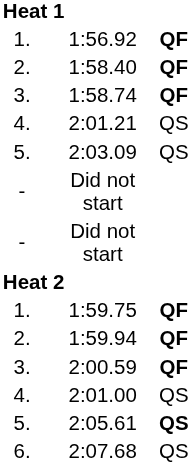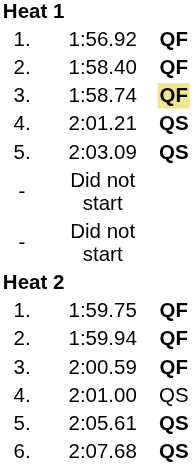1:58.74 | column 3: no background -> khaki background
2:01.21 | column 3: normal -> bold
2:03.09 | column 3: normal -> bold
2:07.68 | column 3: normal -> bold
